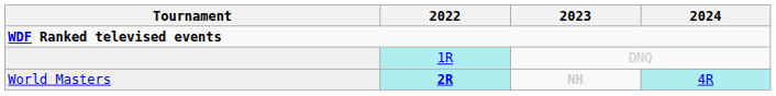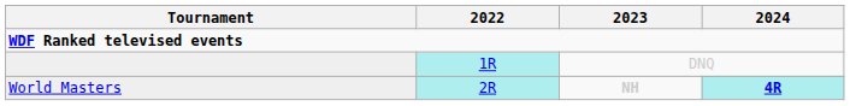World Masters | 2022: bold -> normal
World Masters | 2024: normal -> bold
